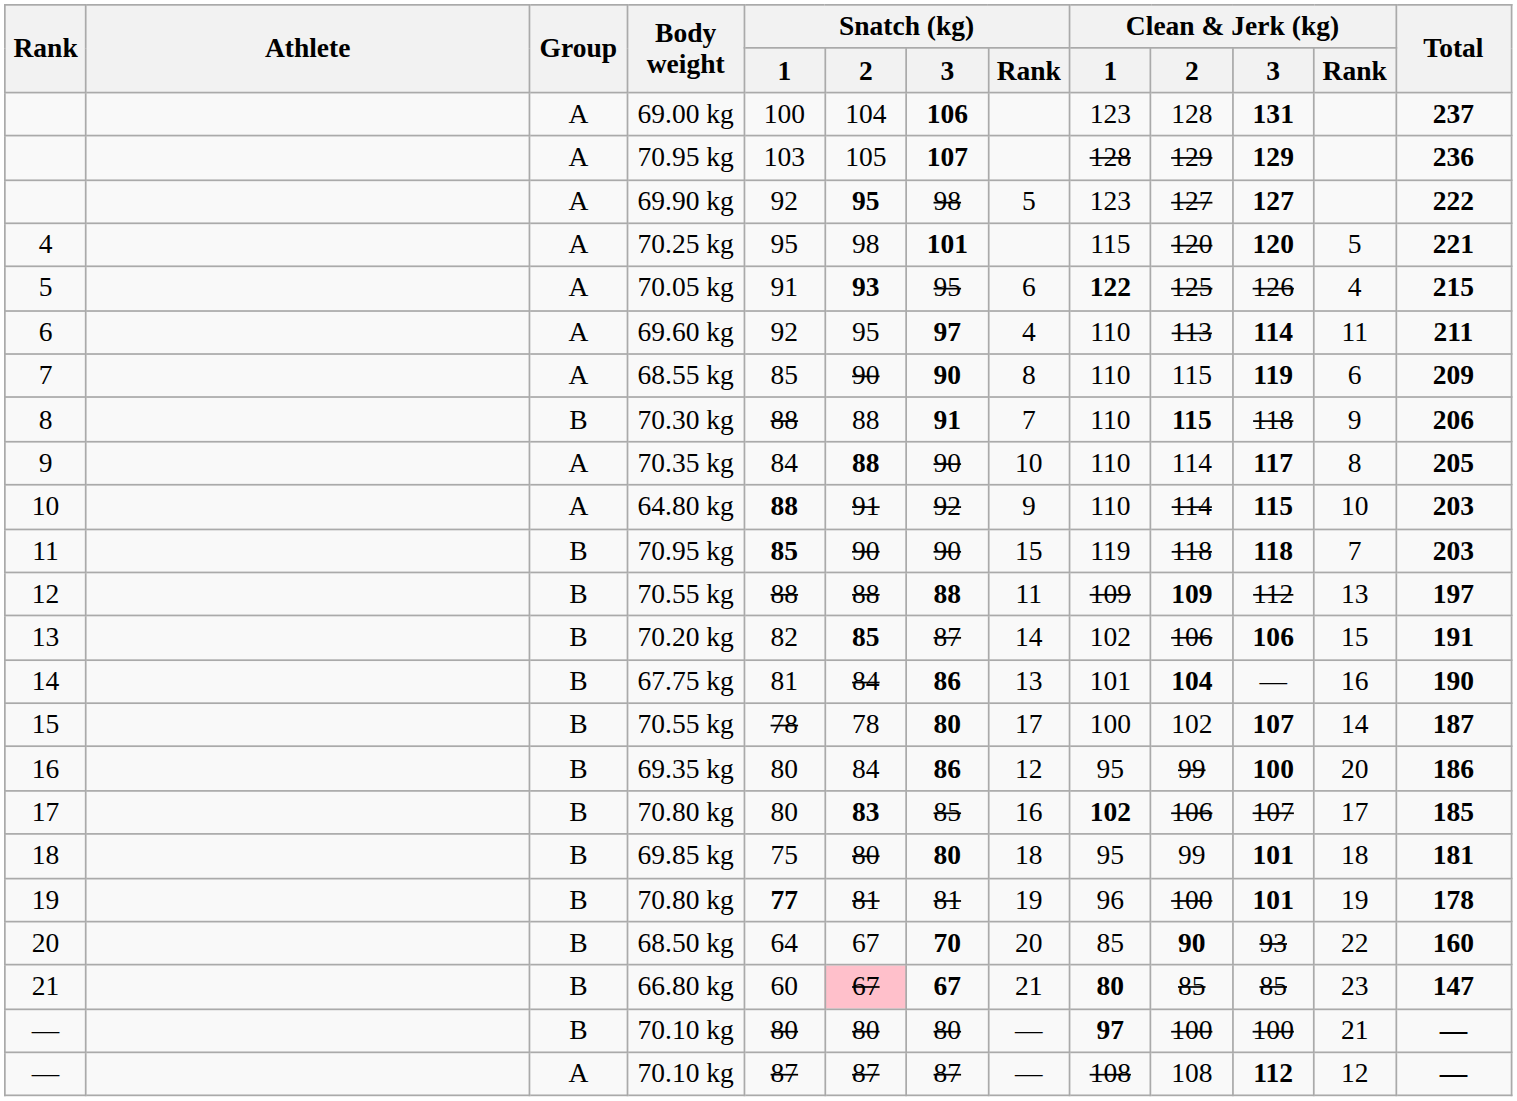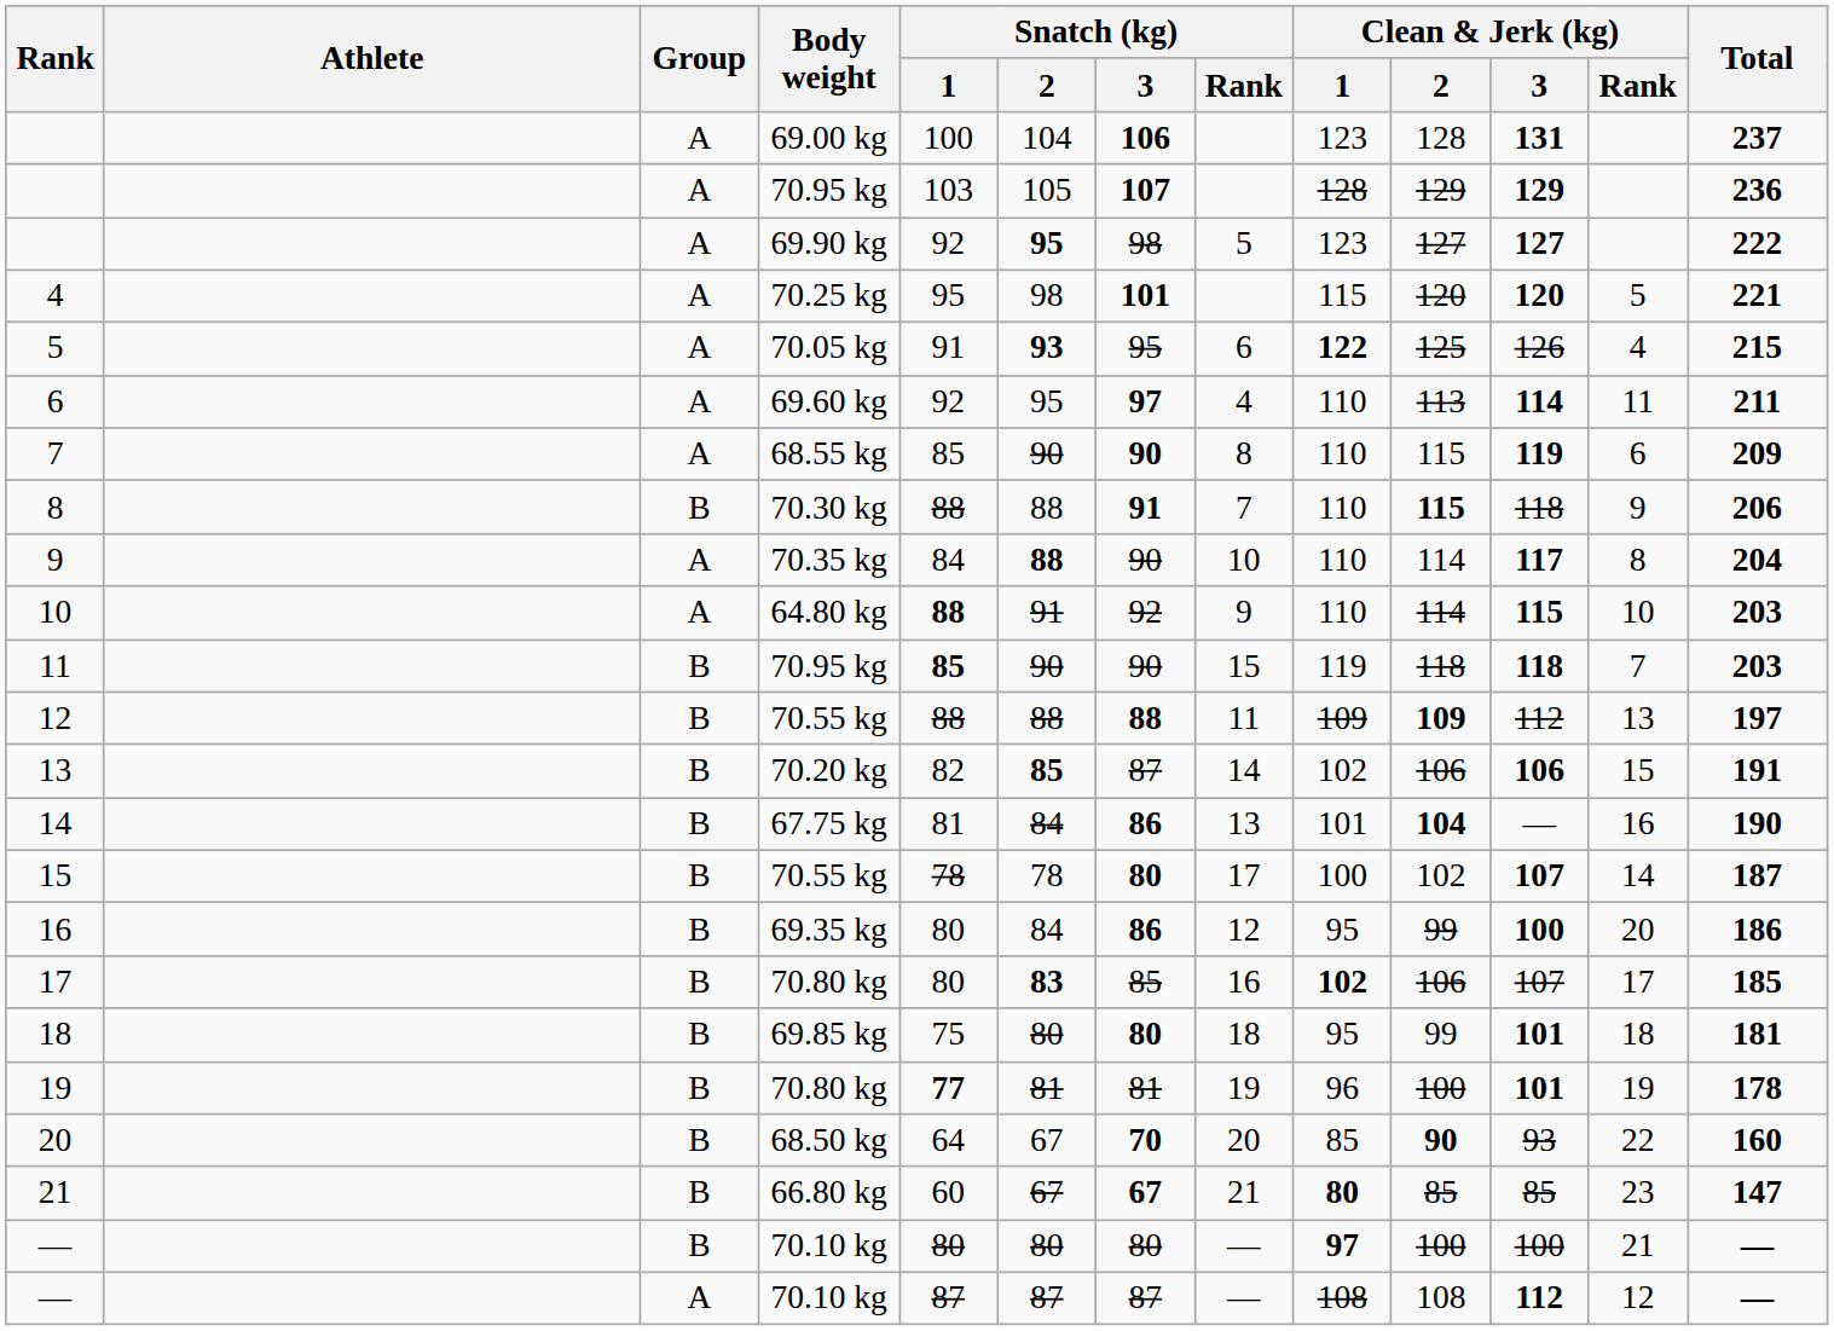row 11 | Total: 205 -> 204
row 23 | Snatch (kg) / 2: pink background -> no background
